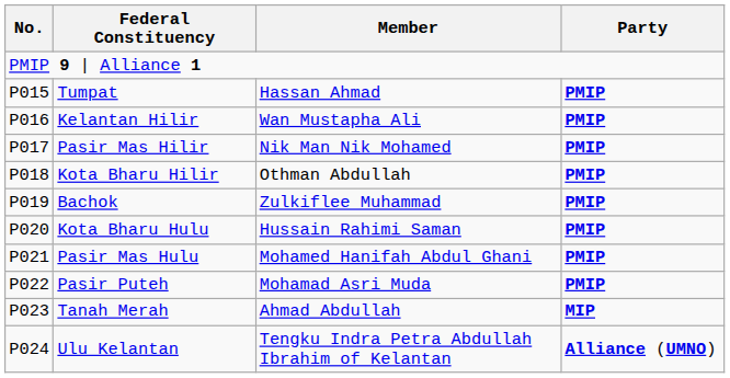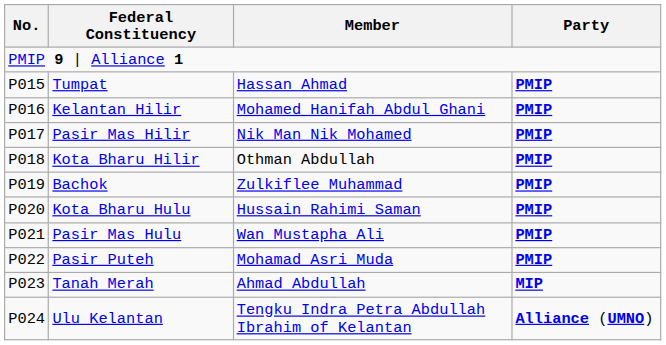Kelantan Hilir | Member: Wan Mustapha Ali -> Mohamed Hanifah Abdul Ghani
Pasir Mas Hulu | Member: Mohamed Hanifah Abdul Ghani -> Wan Mustapha Ali
